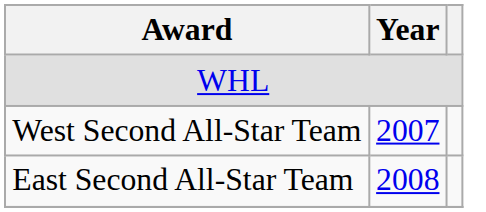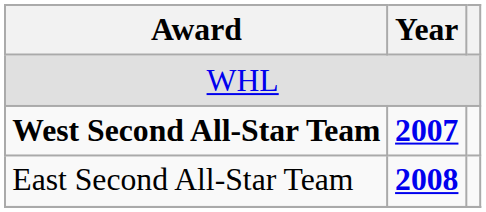West Second All-Star Team | Award: normal -> bold
West Second All-Star Team | Year: normal -> bold
East Second All-Star Team | Year: normal -> bold
